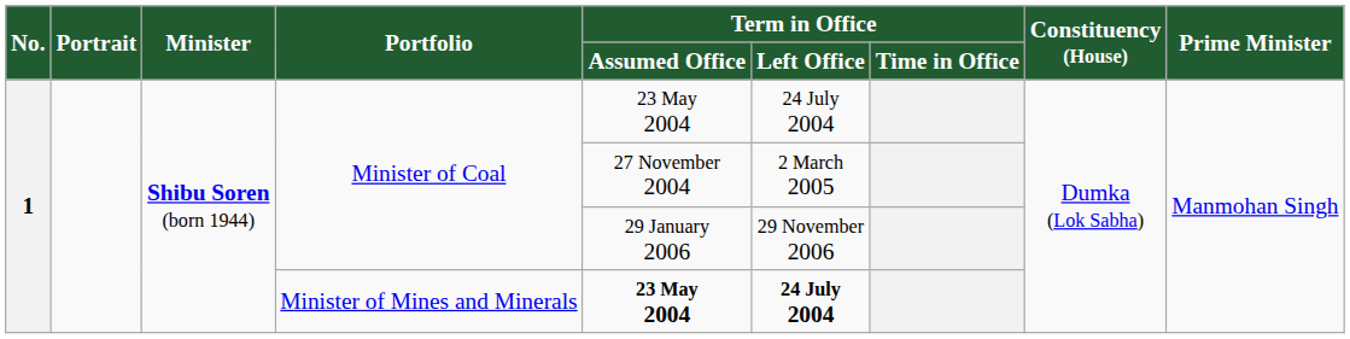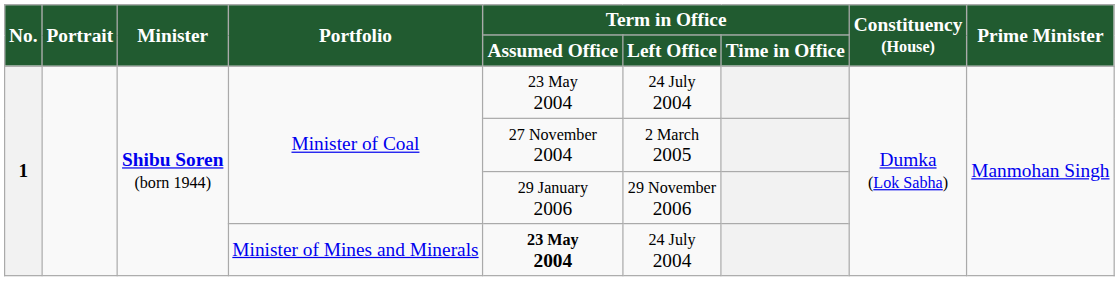Minister of Mines and Minerals | Term in Office / Left Office: bold -> normal
